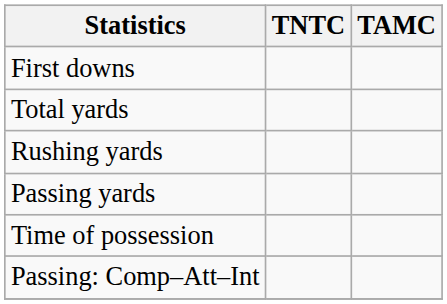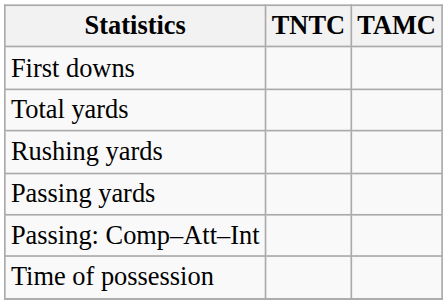rows swapped: Passing: Comp–Att–Int <-> Time of possession
